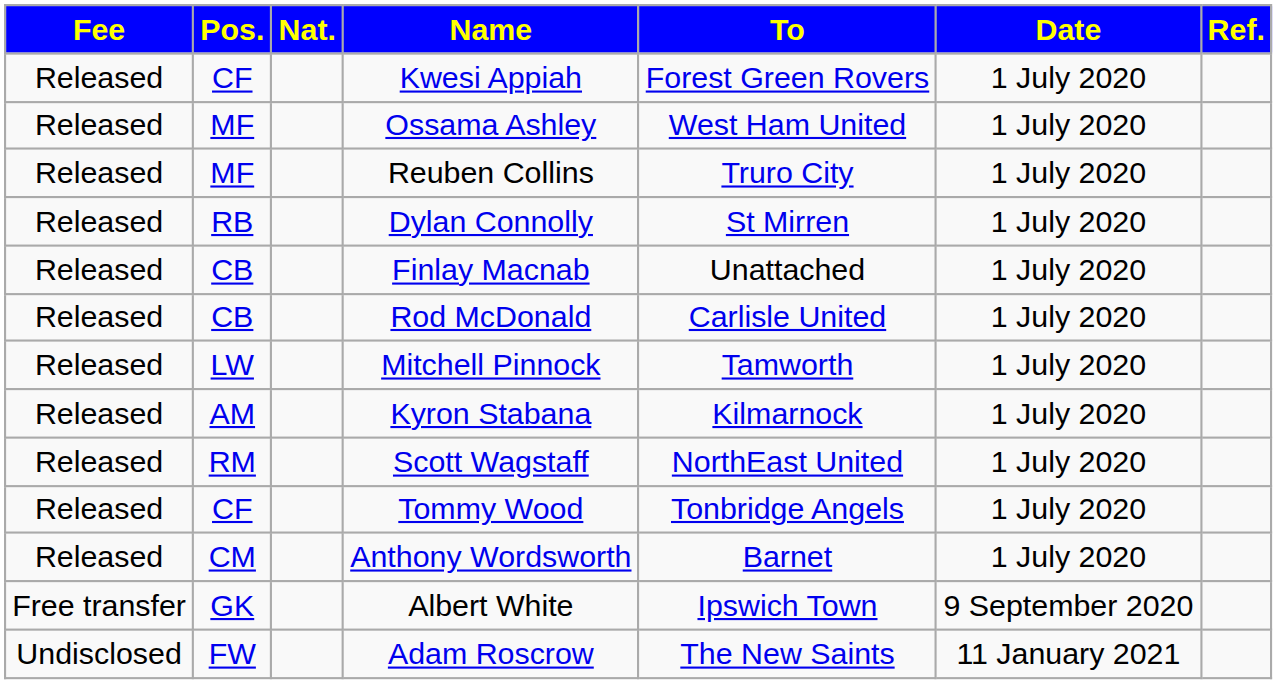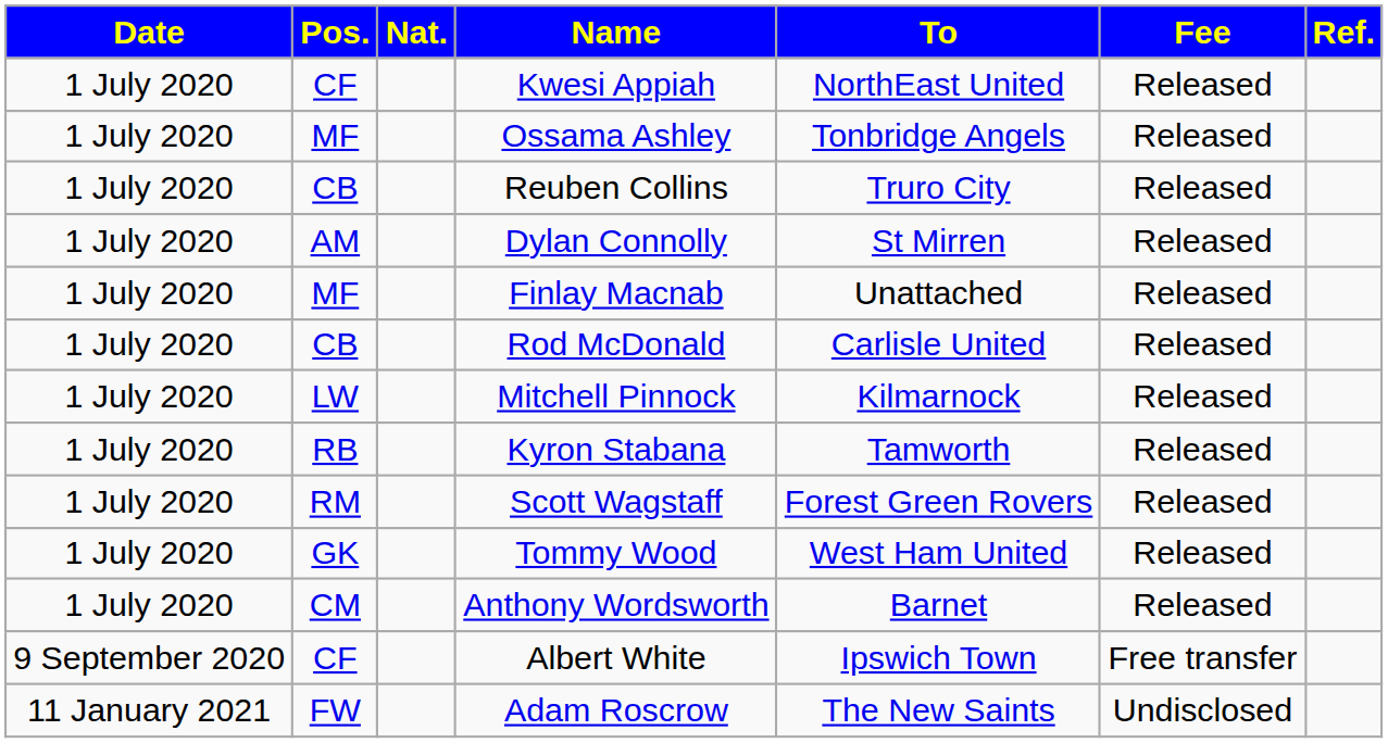columns swapped: Date <-> Fee
Kwesi Appiah | To: Forest Green Rovers -> NorthEast United
Ossama Ashley | To: West Ham United -> Tonbridge Angels
Reuben Collins | Pos.: MF -> CB
Dylan Connolly | Pos.: RB -> AM
Finlay Macnab | Pos.: CB -> MF
Mitchell Pinnock | To: Tamworth -> Kilmarnock
Kyron Stabana | Pos.: AM -> RB
Kyron Stabana | To: Kilmarnock -> Tamworth
Scott Wagstaff | To: NorthEast United -> Forest Green Rovers
Tommy Wood | Pos.: CF -> GK
Tommy Wood | To: Tonbridge Angels -> West Ham United
Albert White | Pos.: GK -> CF
